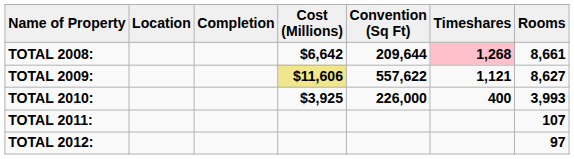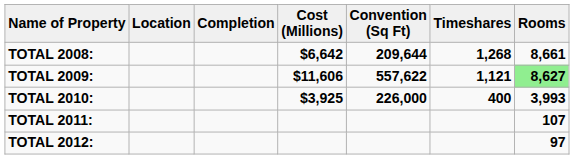row 2 | Timeshares: pink background -> no background
row 3 | Cost (Millions): khaki background -> no background
row 3 | Rooms: no background -> lightgreen background
